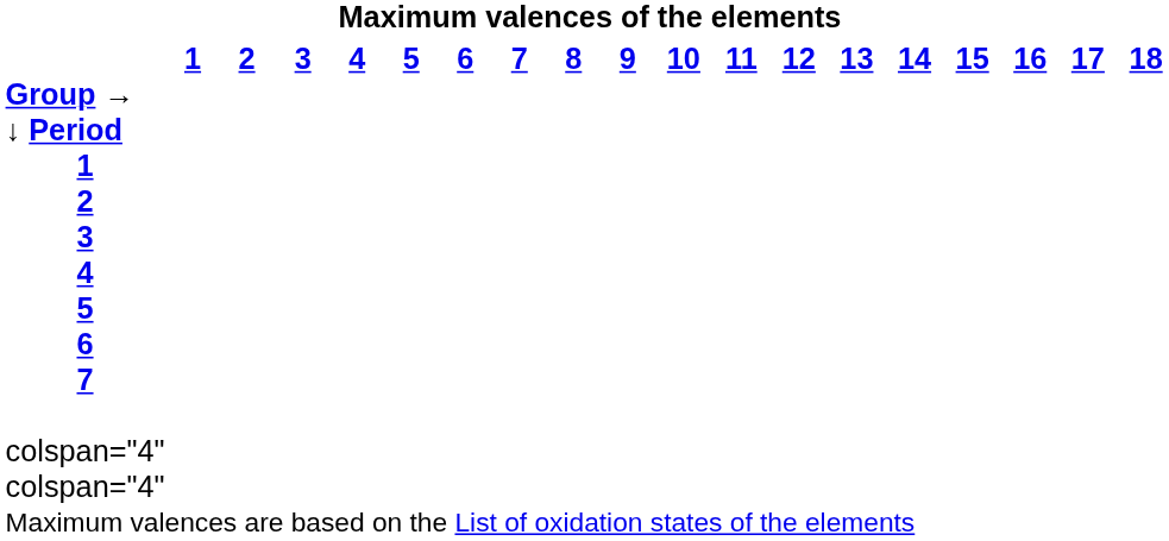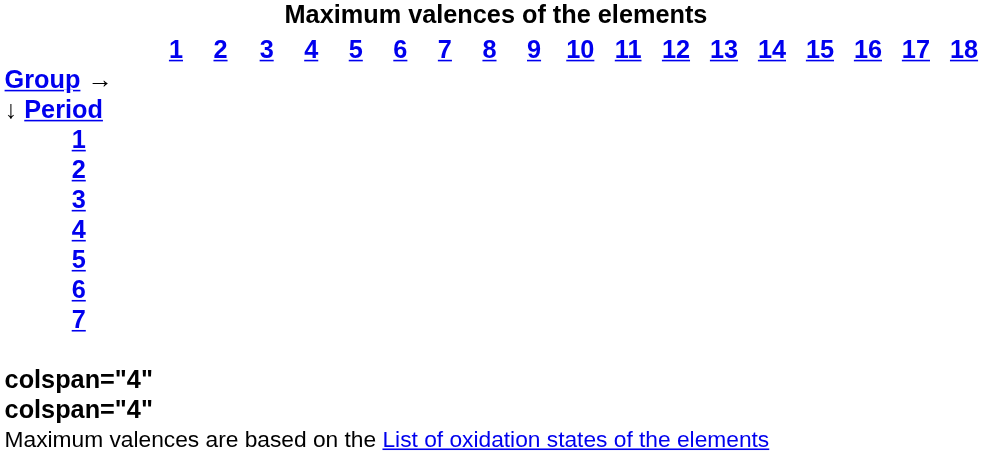row 12 | Maximum valences of the elements / Group → / ↓ Period: normal -> bold
row 13 | Maximum valences of the elements / Group → / ↓ Period: normal -> bold
